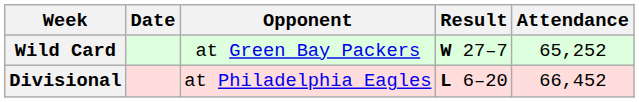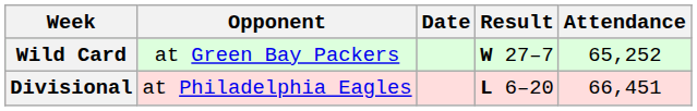columns swapped: Date <-> Opponent
Divisional | Attendance: 66,452 -> 66,451
